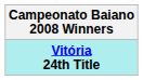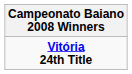row 2 | column 1: paleturquoise background -> no background
